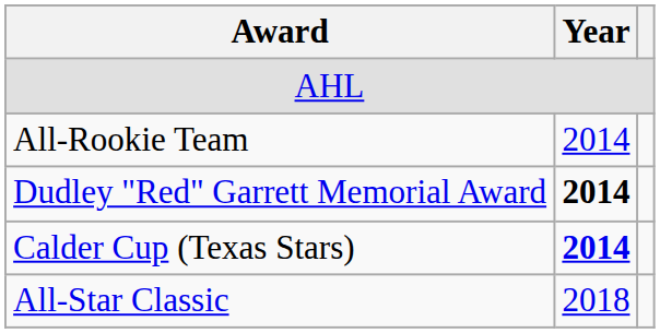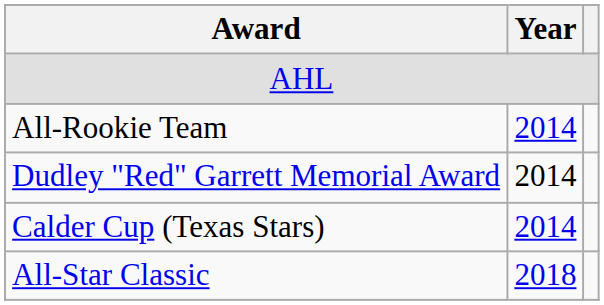Dudley "Red" Garrett Memorial Award | Year: bold -> normal
Calder Cup (Texas Stars) | Year: bold -> normal
